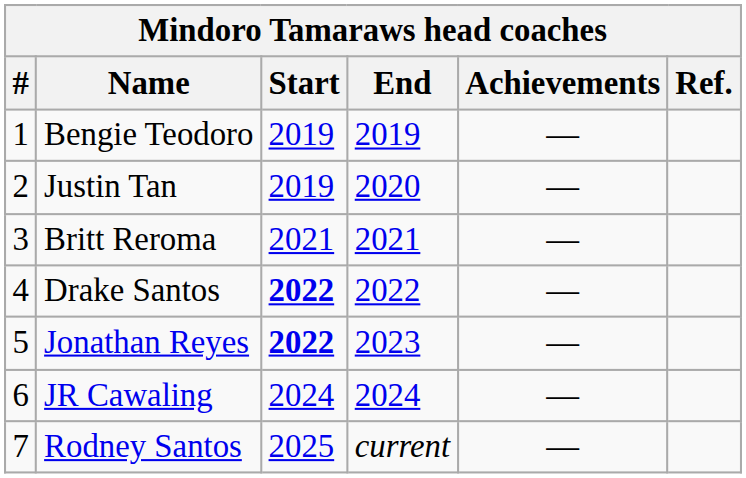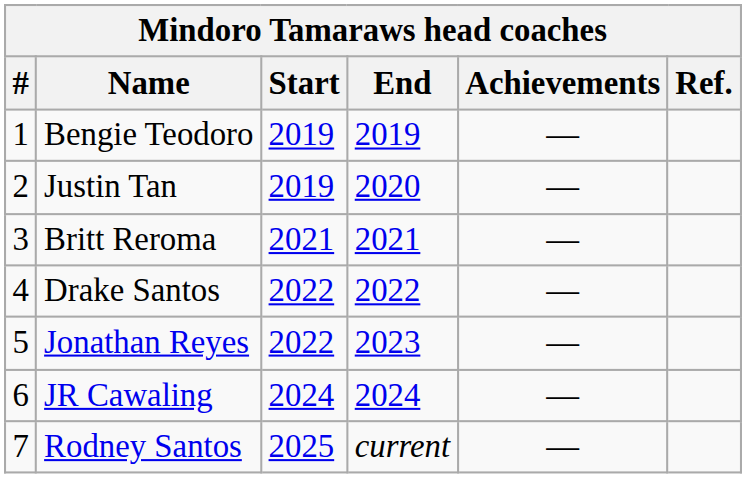Drake Santos | Start: bold -> normal
Jonathan Reyes | Start: bold -> normal
